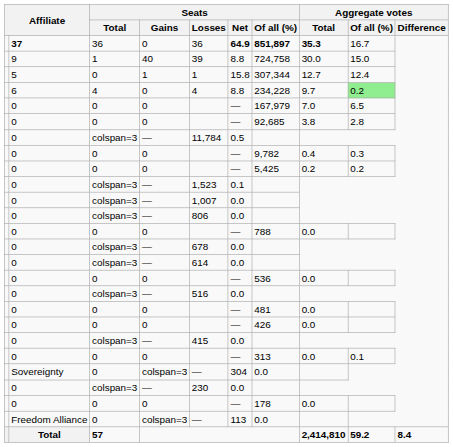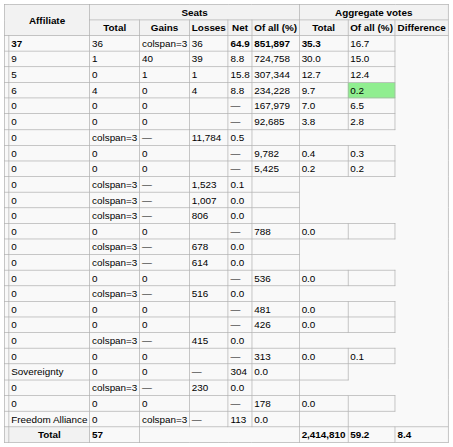37 | Seats / Gains: 0 -> colspan=3
Sovereignty | Seats / Gains: colspan=3 -> 0
